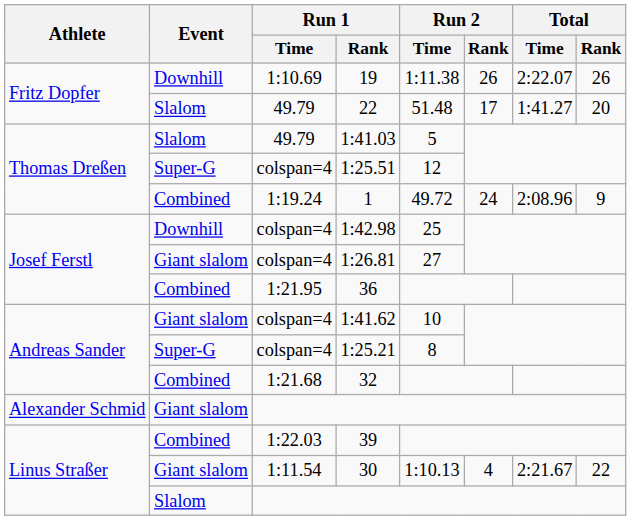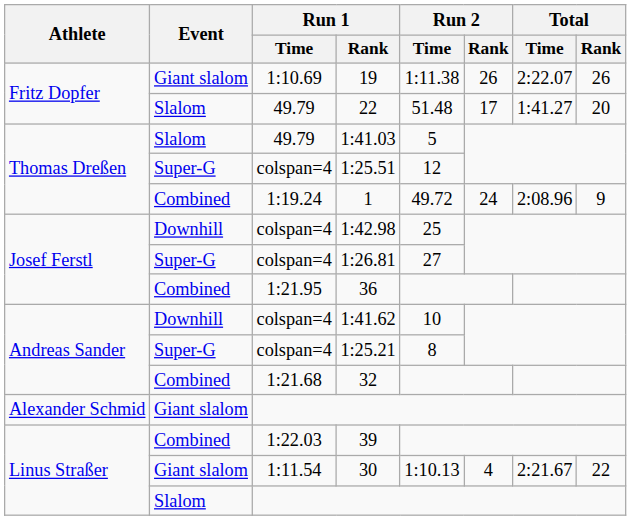19 | Event: Downhill -> Giant slalom
1:26.81 | Event: Giant slalom -> Super-G
1:41.62 | Event: Giant slalom -> Downhill
